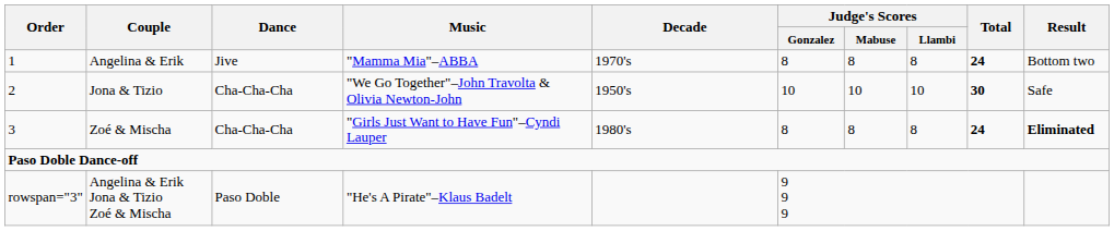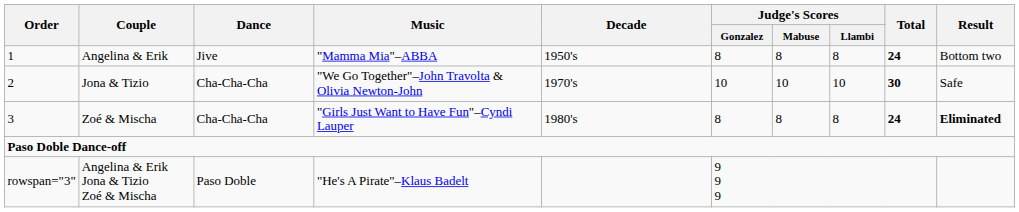Angelina & Erik | Decade: 1970's -> 1950's
Jona & Tizio | Decade: 1950's -> 1970's
